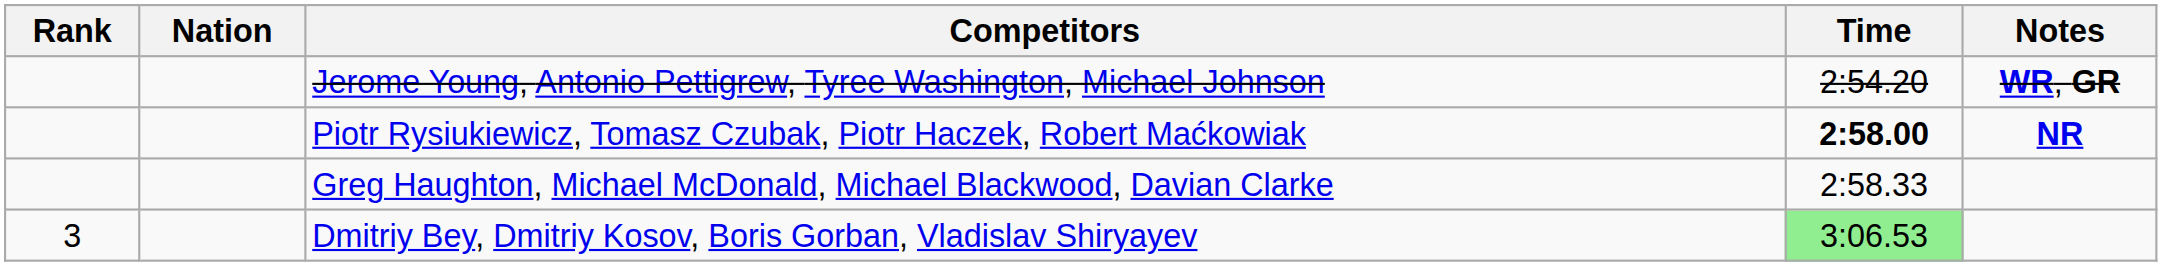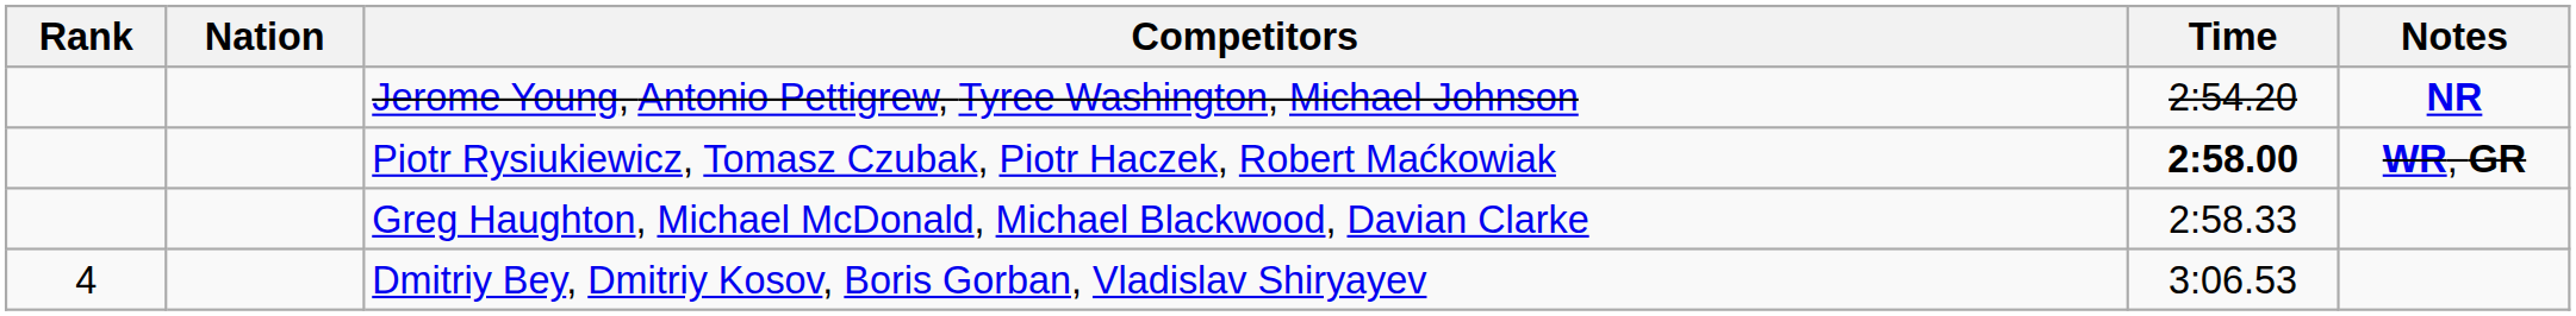row 2 | Notes: WR, GR -> NR
row 3 | Notes: NR -> WR, GR
row 5 | Rank: 3 -> 4
row 5 | Time: lightgreen background -> no background
